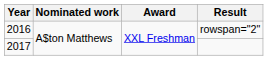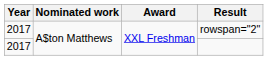rowspan="2" | Year: 2016 -> 2017
